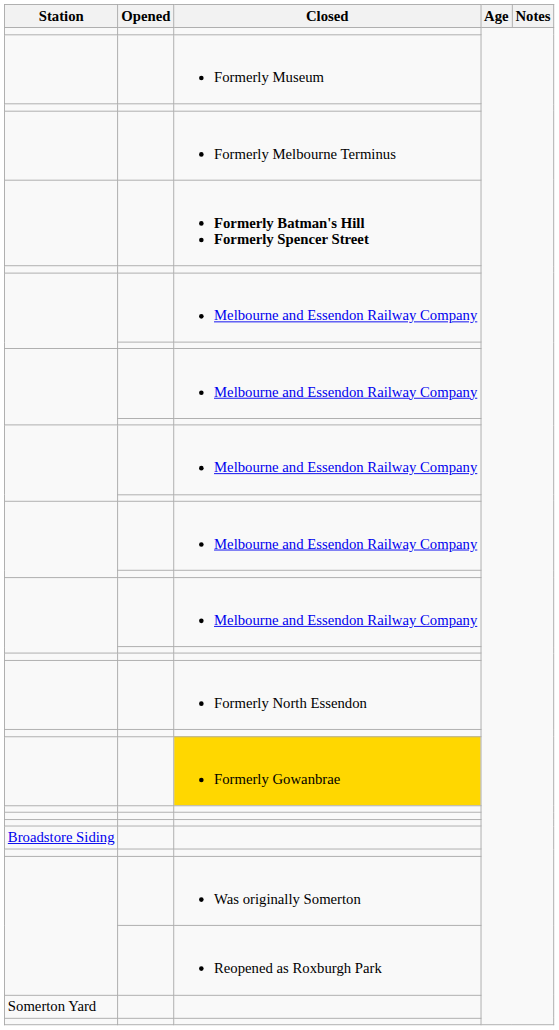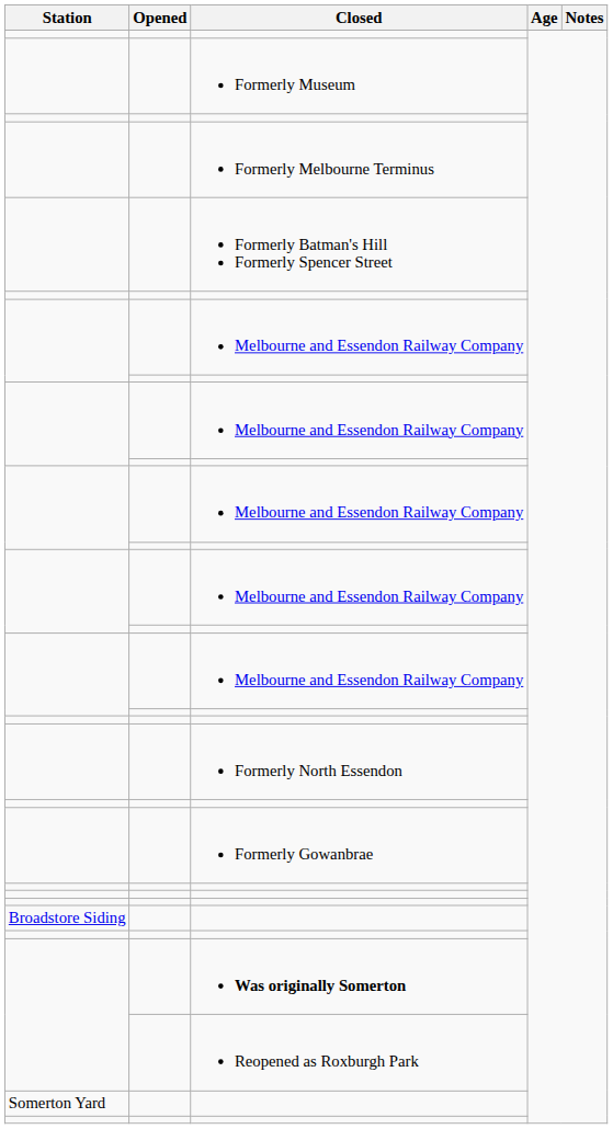Formerly Batman's Hill Formerly Spencer Street | Closed: bold -> normal
Formerly Gowanbrae | Closed: gold background -> no background
Was originally Somerton | Closed: normal -> bold
